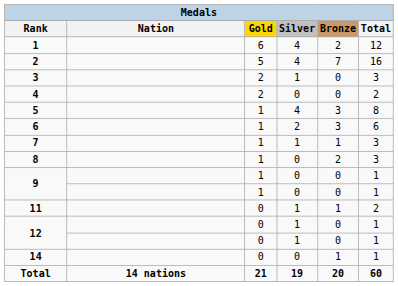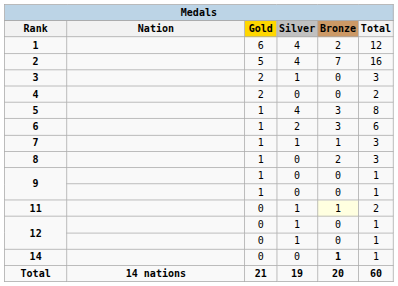11 | column 5: no background -> lightyellow background
14 | column 5: normal -> bold
